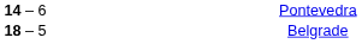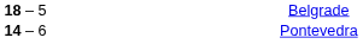rows swapped: Pontevedra <-> Belgrade
